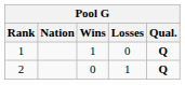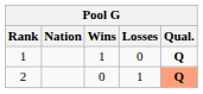2 | Qual.: no background -> lightsalmon background
